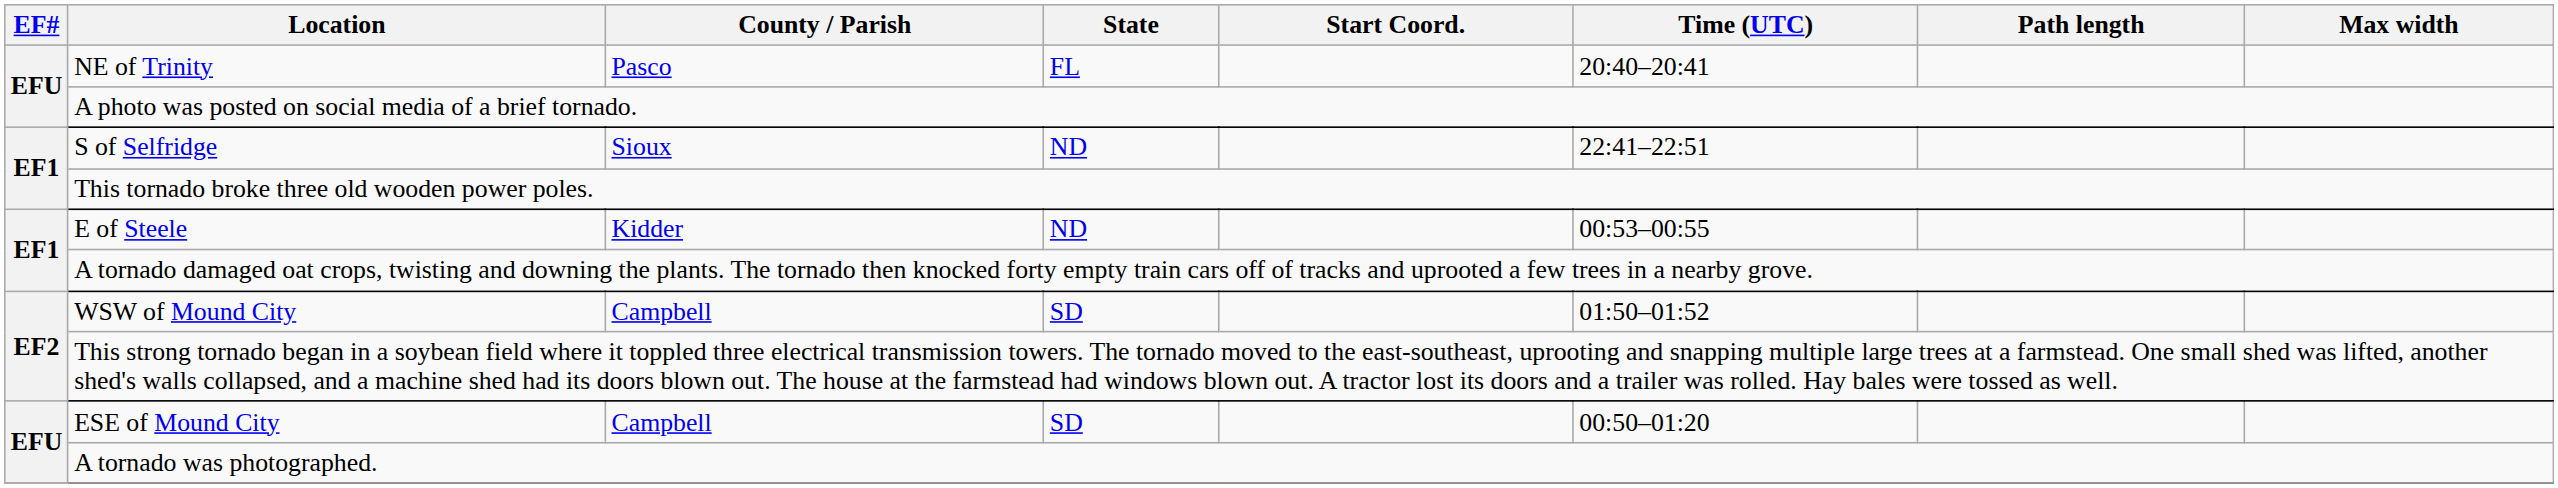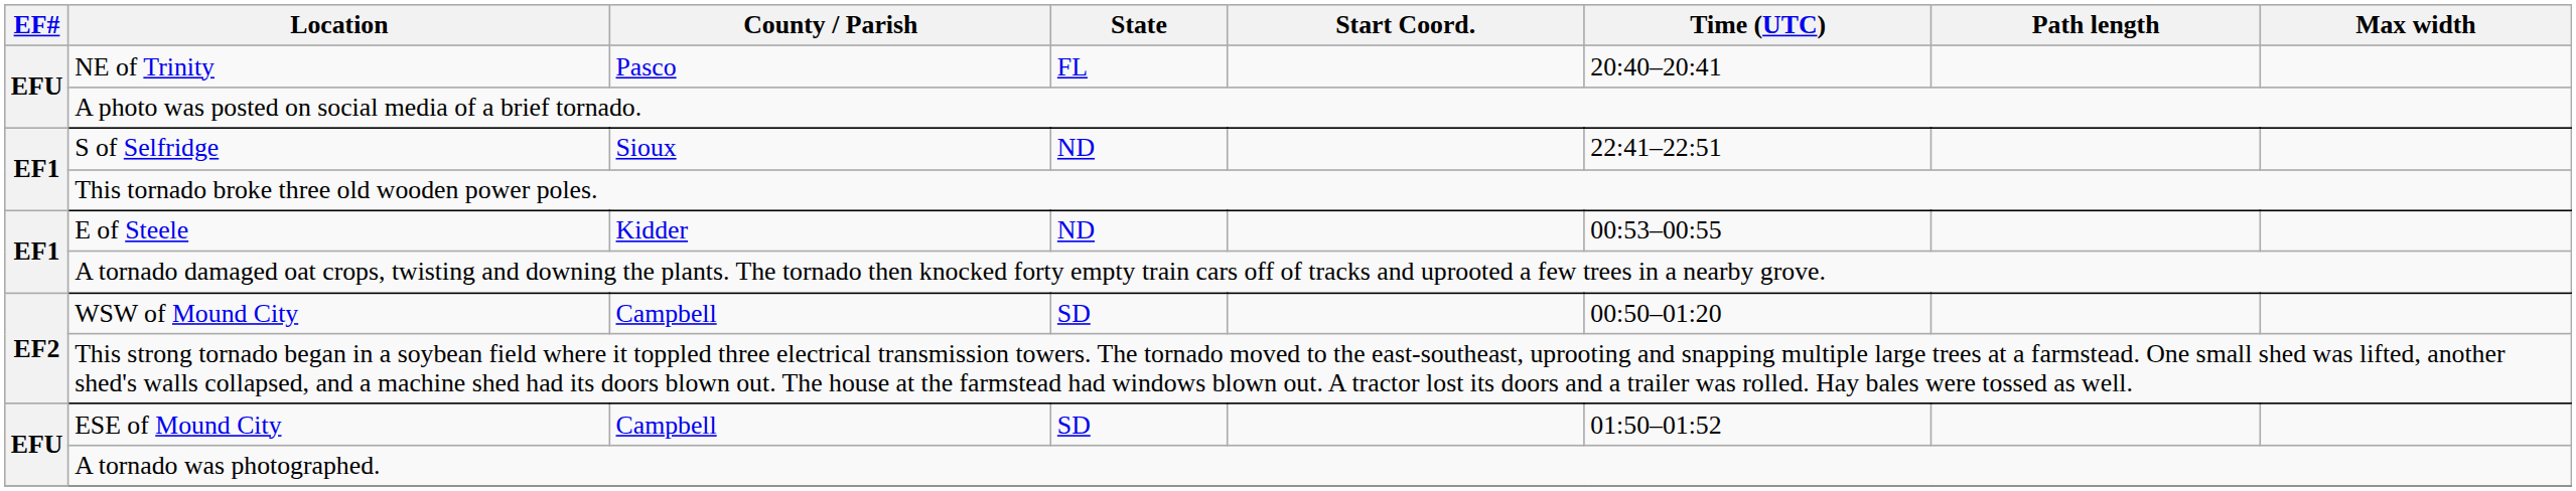WSW of Mound City | Time (UTC): 01:50–01:52 -> 00:50–01:20
ESE of Mound City | Time (UTC): 00:50–01:20 -> 01:50–01:52
